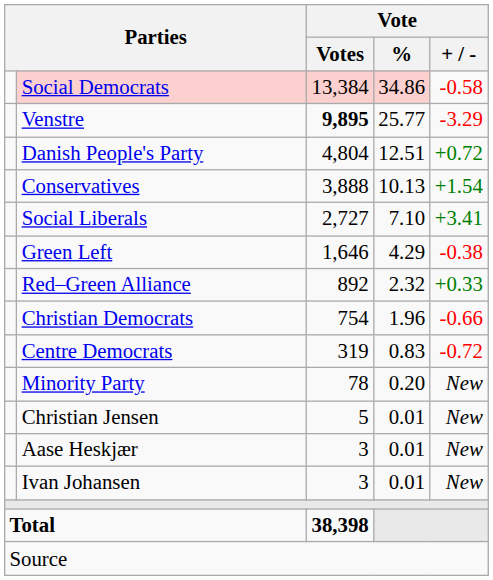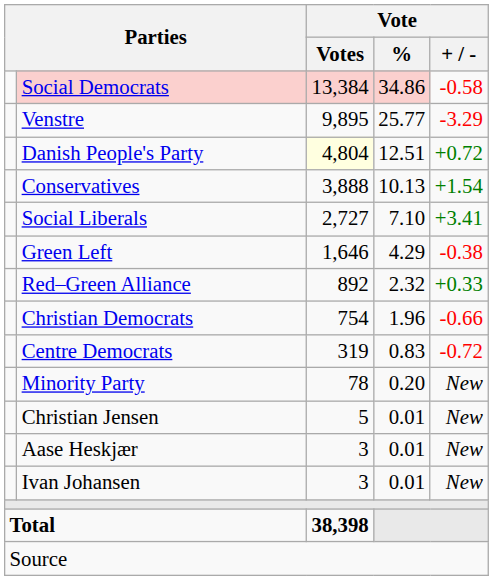Venstre | Vote / Votes: bold -> normal
Danish People's Party | Vote / Votes: no background -> lightyellow background
